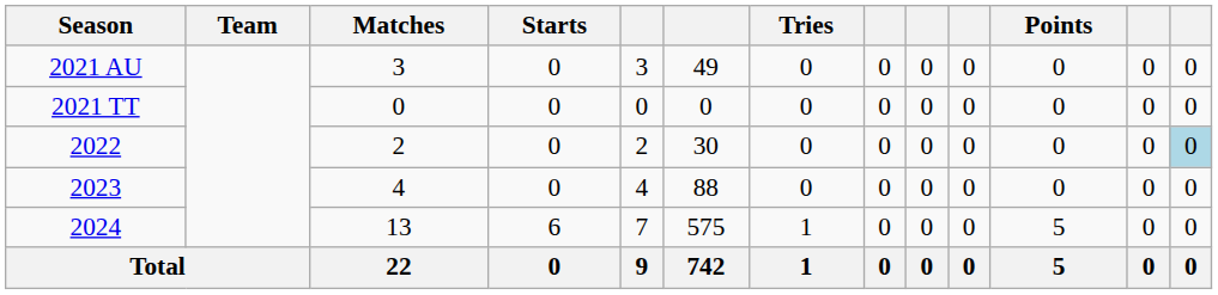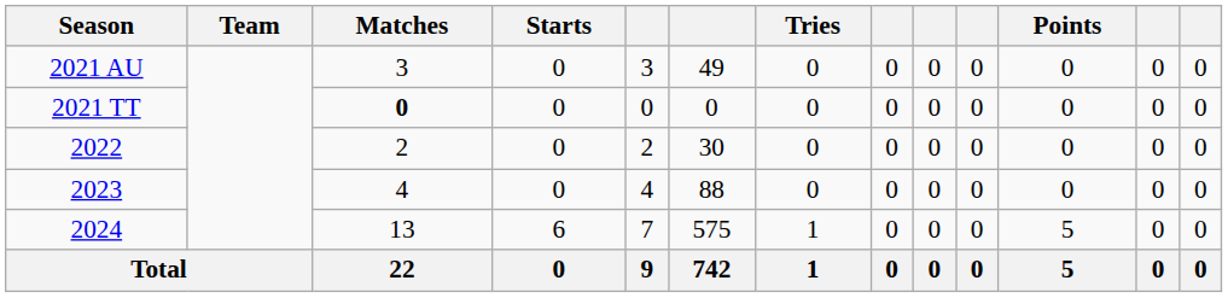2021 TT | Matches: normal -> bold
2022 | column 13: lightblue background -> no background
